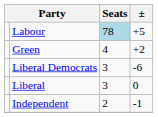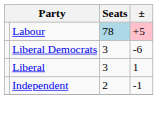Labour | ±: no background -> pink background
- row: Green | 4 | +2
Liberal | ±: 0 -> 1
